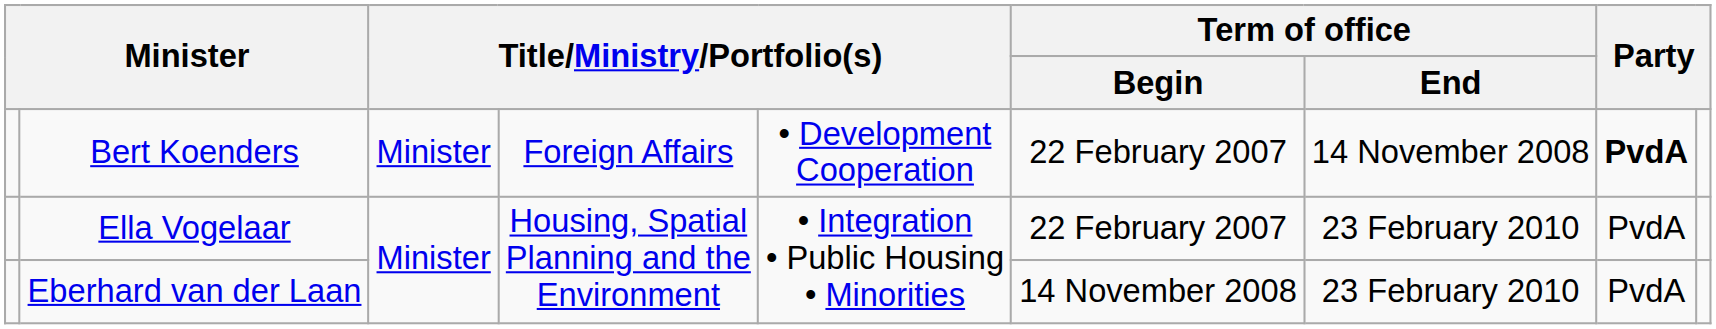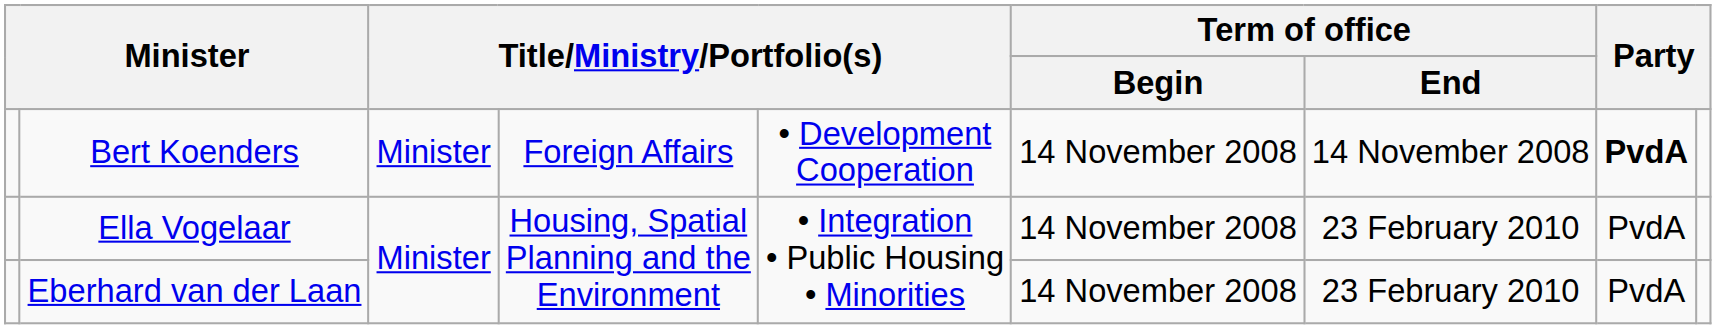Bert Koenders | Term of office / Begin: 22 February 2007 -> 14 November 2008
Ella Vogelaar | Term of office / Begin: 22 February 2007 -> 14 November 2008
